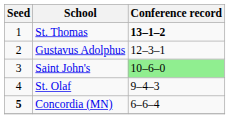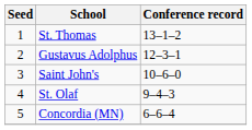St. Thomas | Conference record: bold -> normal
Saint John's | Conference record: lightgreen background -> no background
Concordia (MN) | Seed: bold -> normal
